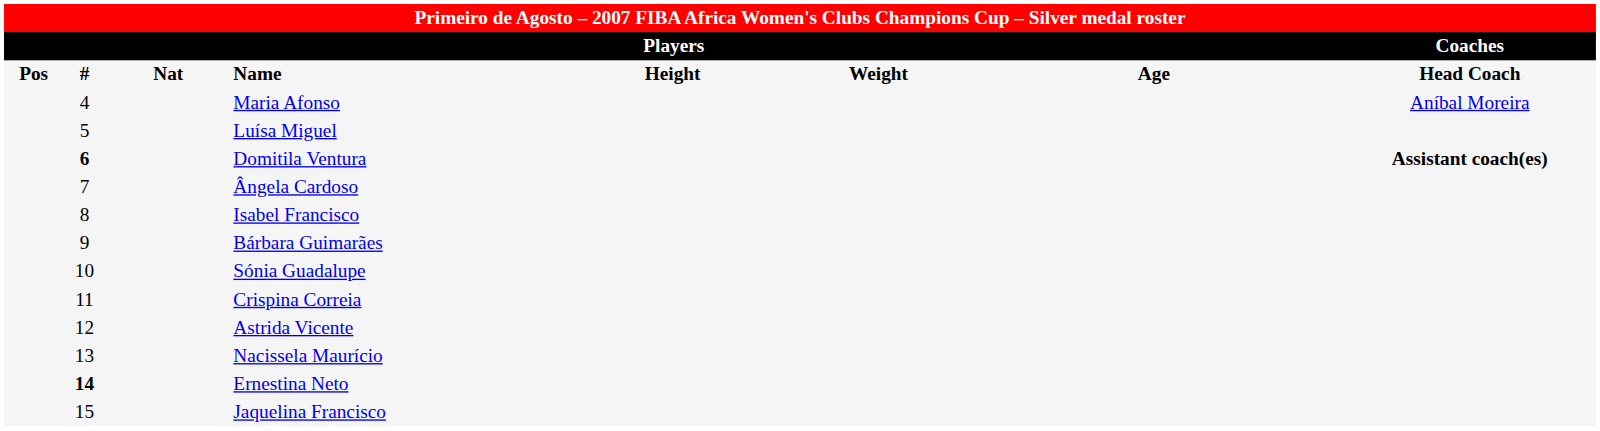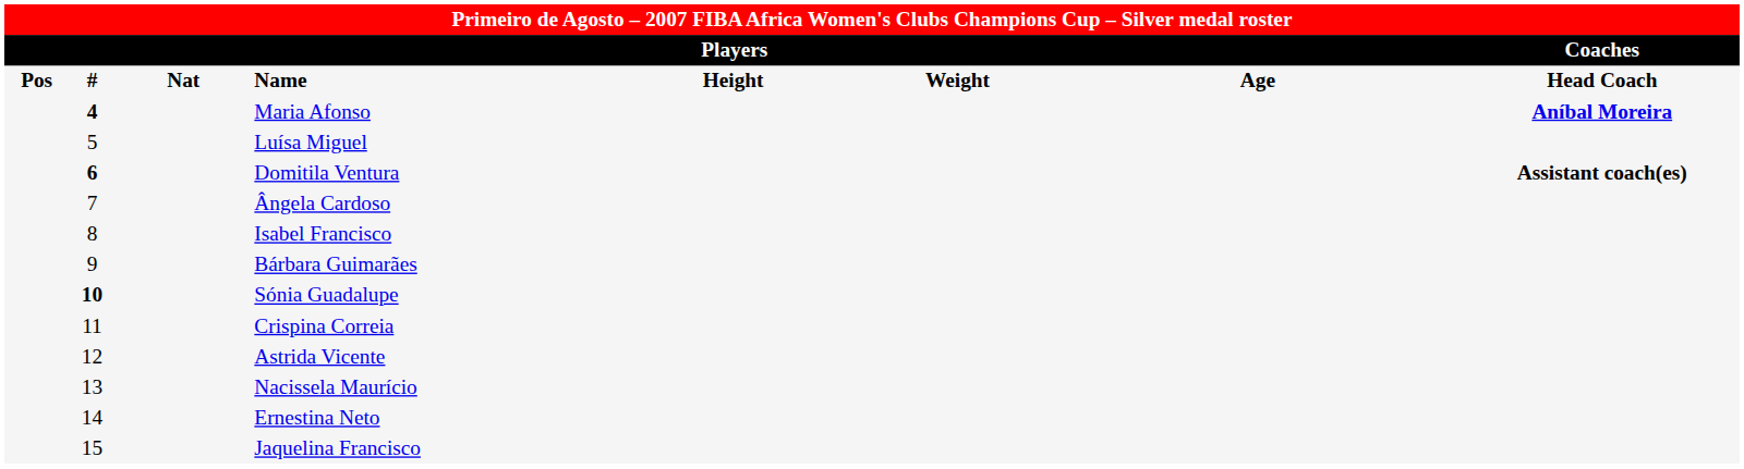Maria Afonso | column 2: normal -> bold
Maria Afonso | column 8: normal -> bold
Sónia Guadalupe | column 2: normal -> bold
Ernestina Neto | column 2: bold -> normal
